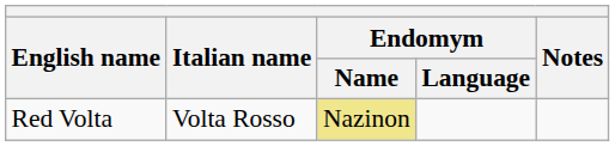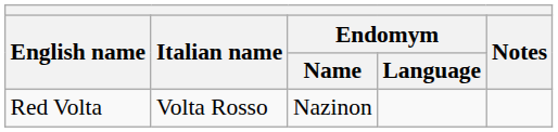Red Volta | Endomym / Name: khaki background -> no background
